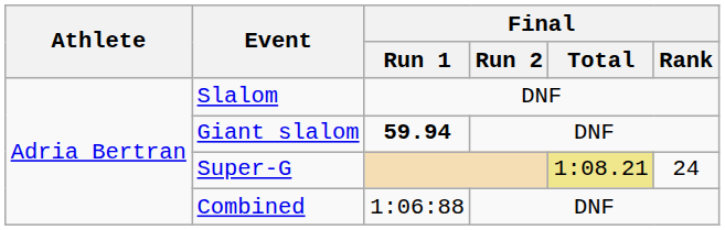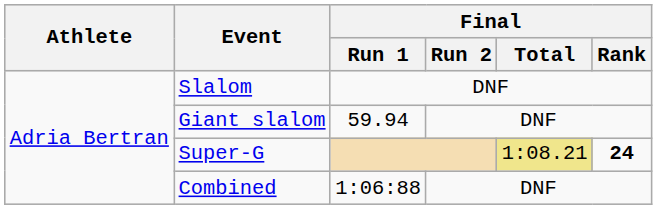Giant slalom | Final / Run 1: bold -> normal
Super-G | Final / Rank: normal -> bold
